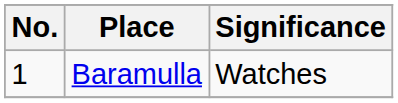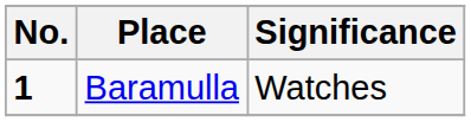Baramulla | No.: normal -> bold
